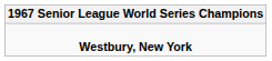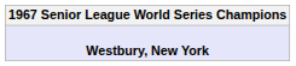row 2 | column 1: no background -> lavender background
